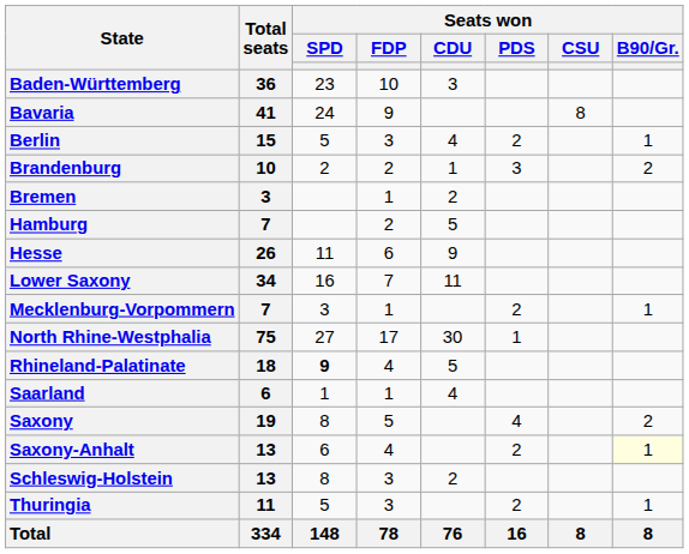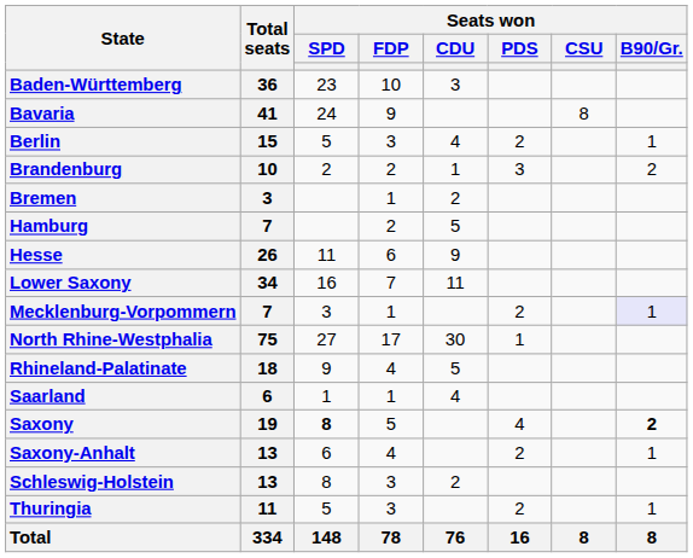Mecklenburg-Vorpommern | Seats won / B90/Gr.: no background -> lavender background
Rhineland-Palatinate | Seats won / SPD: bold -> normal
Saxony | Seats won / SPD: normal -> bold
Saxony | Seats won / B90/Gr.: normal -> bold
Saxony-Anhalt | Seats won / B90/Gr.: lightyellow background -> no background
